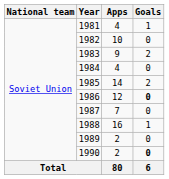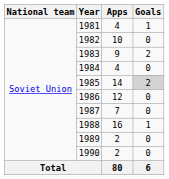1985 | Goals: no background -> lightgrey background
1986 | Goals: bold -> normal
1990 | Goals: bold -> normal
